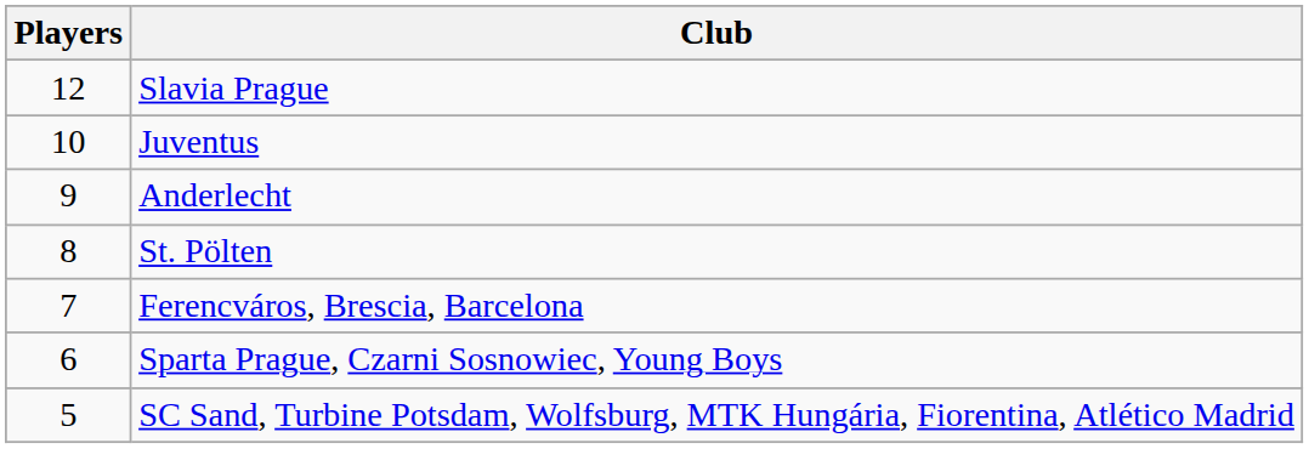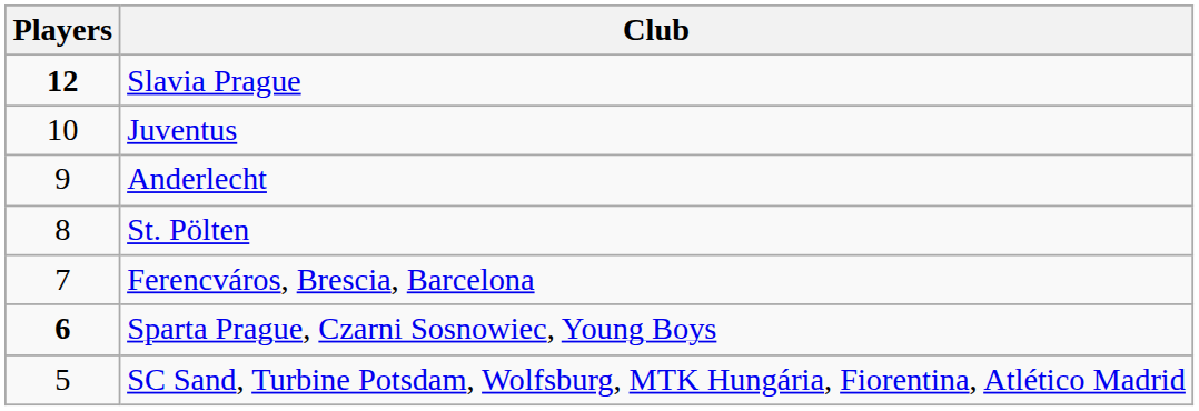Slavia Prague | Players: normal -> bold
Sparta Prague, Czarni Sosnowiec, Young Boys | Players: normal -> bold
